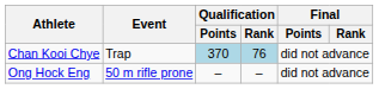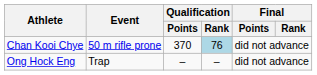Chan Kooi Chye | Event: Trap -> 50 m rifle prone
Chan Kooi Chye | Qualification / Points: lightblue background -> no background
Ong Hock Eng | Event: 50 m rifle prone -> Trap
